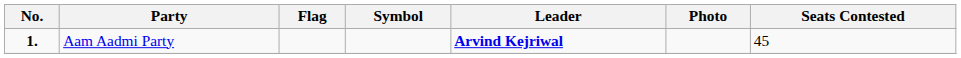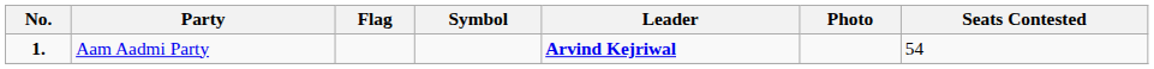Aam Aadmi Party | Seats Contested: 45 -> 54
